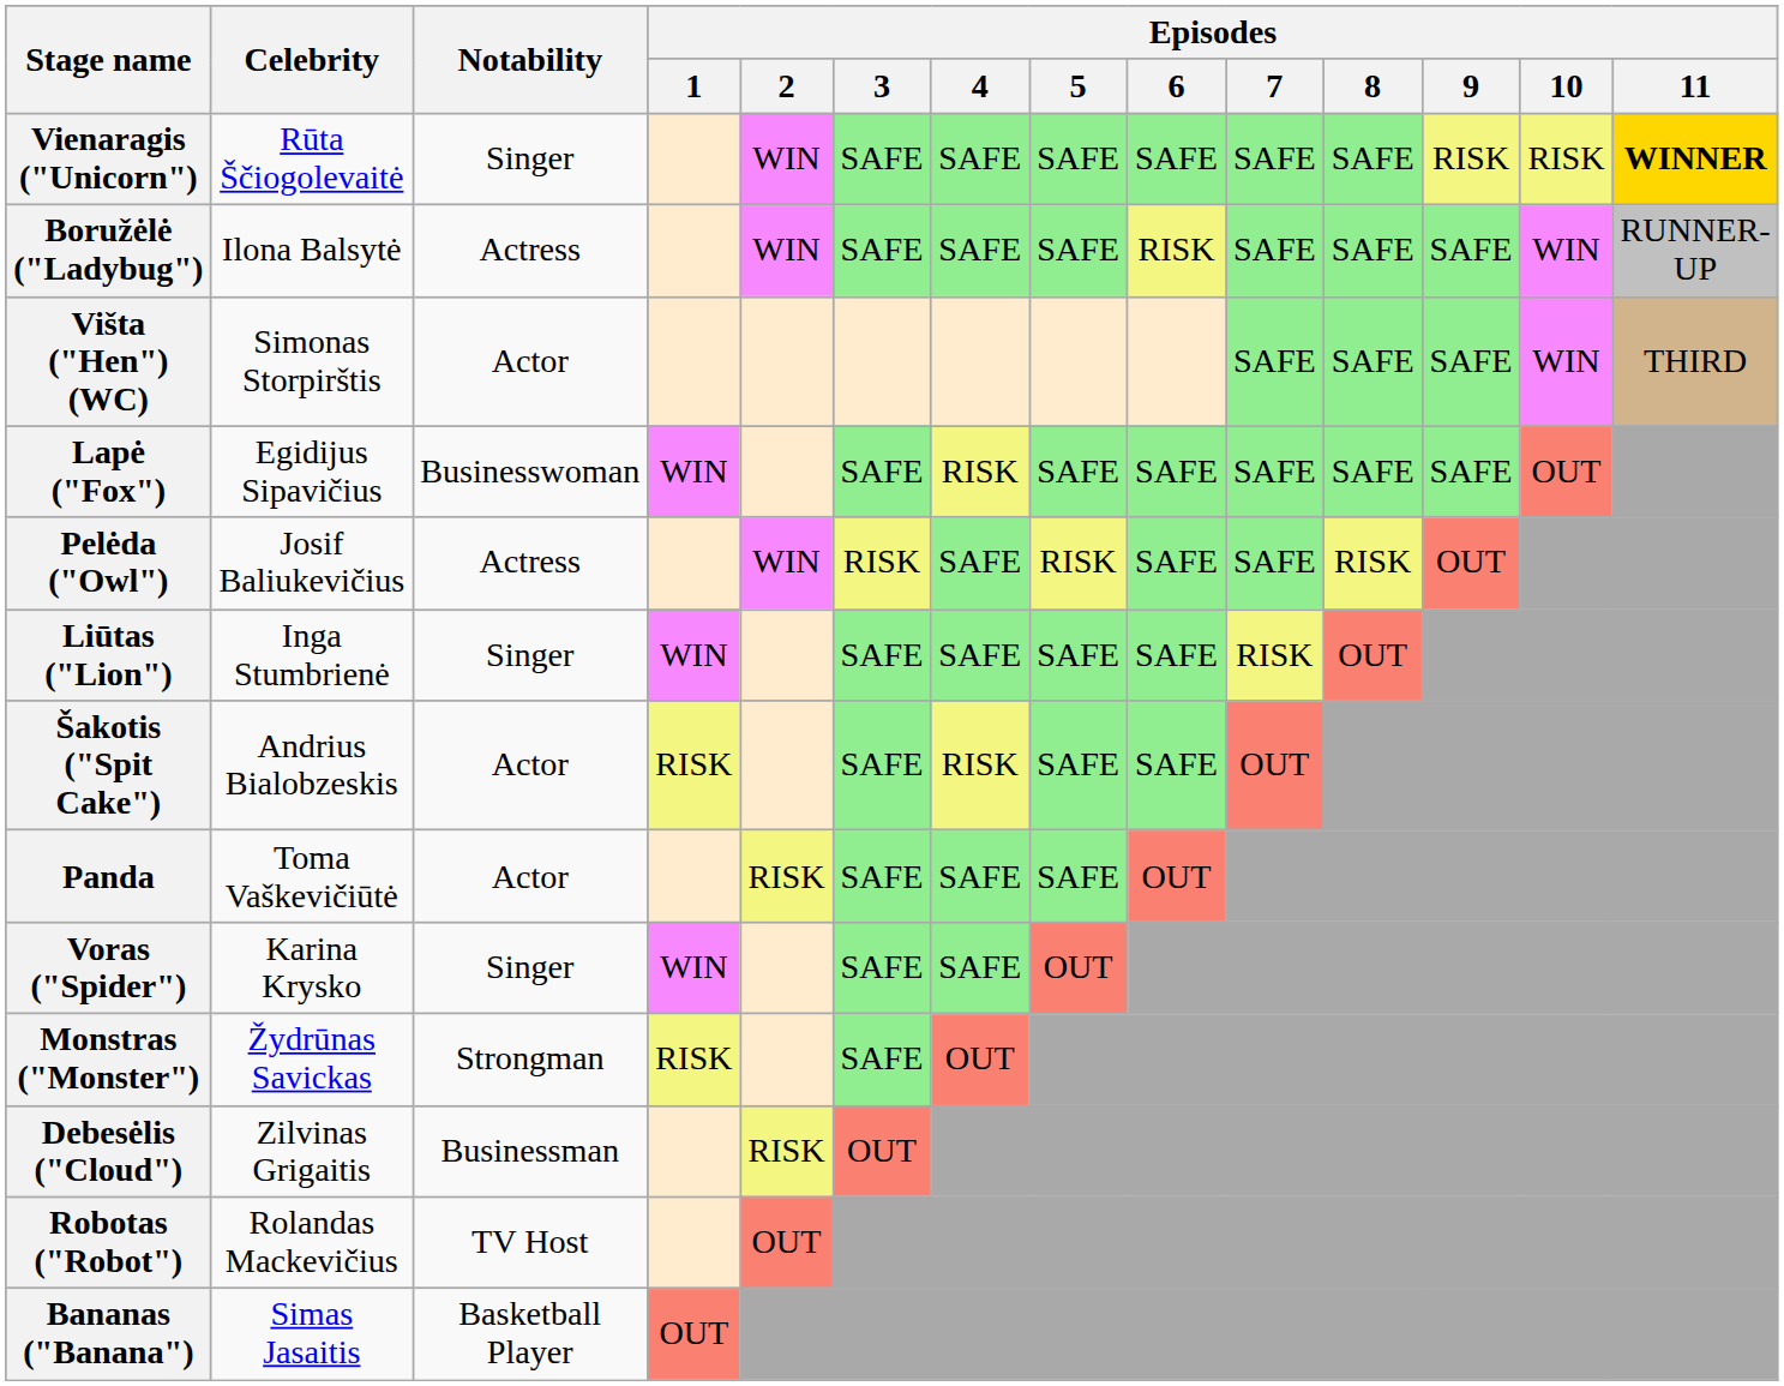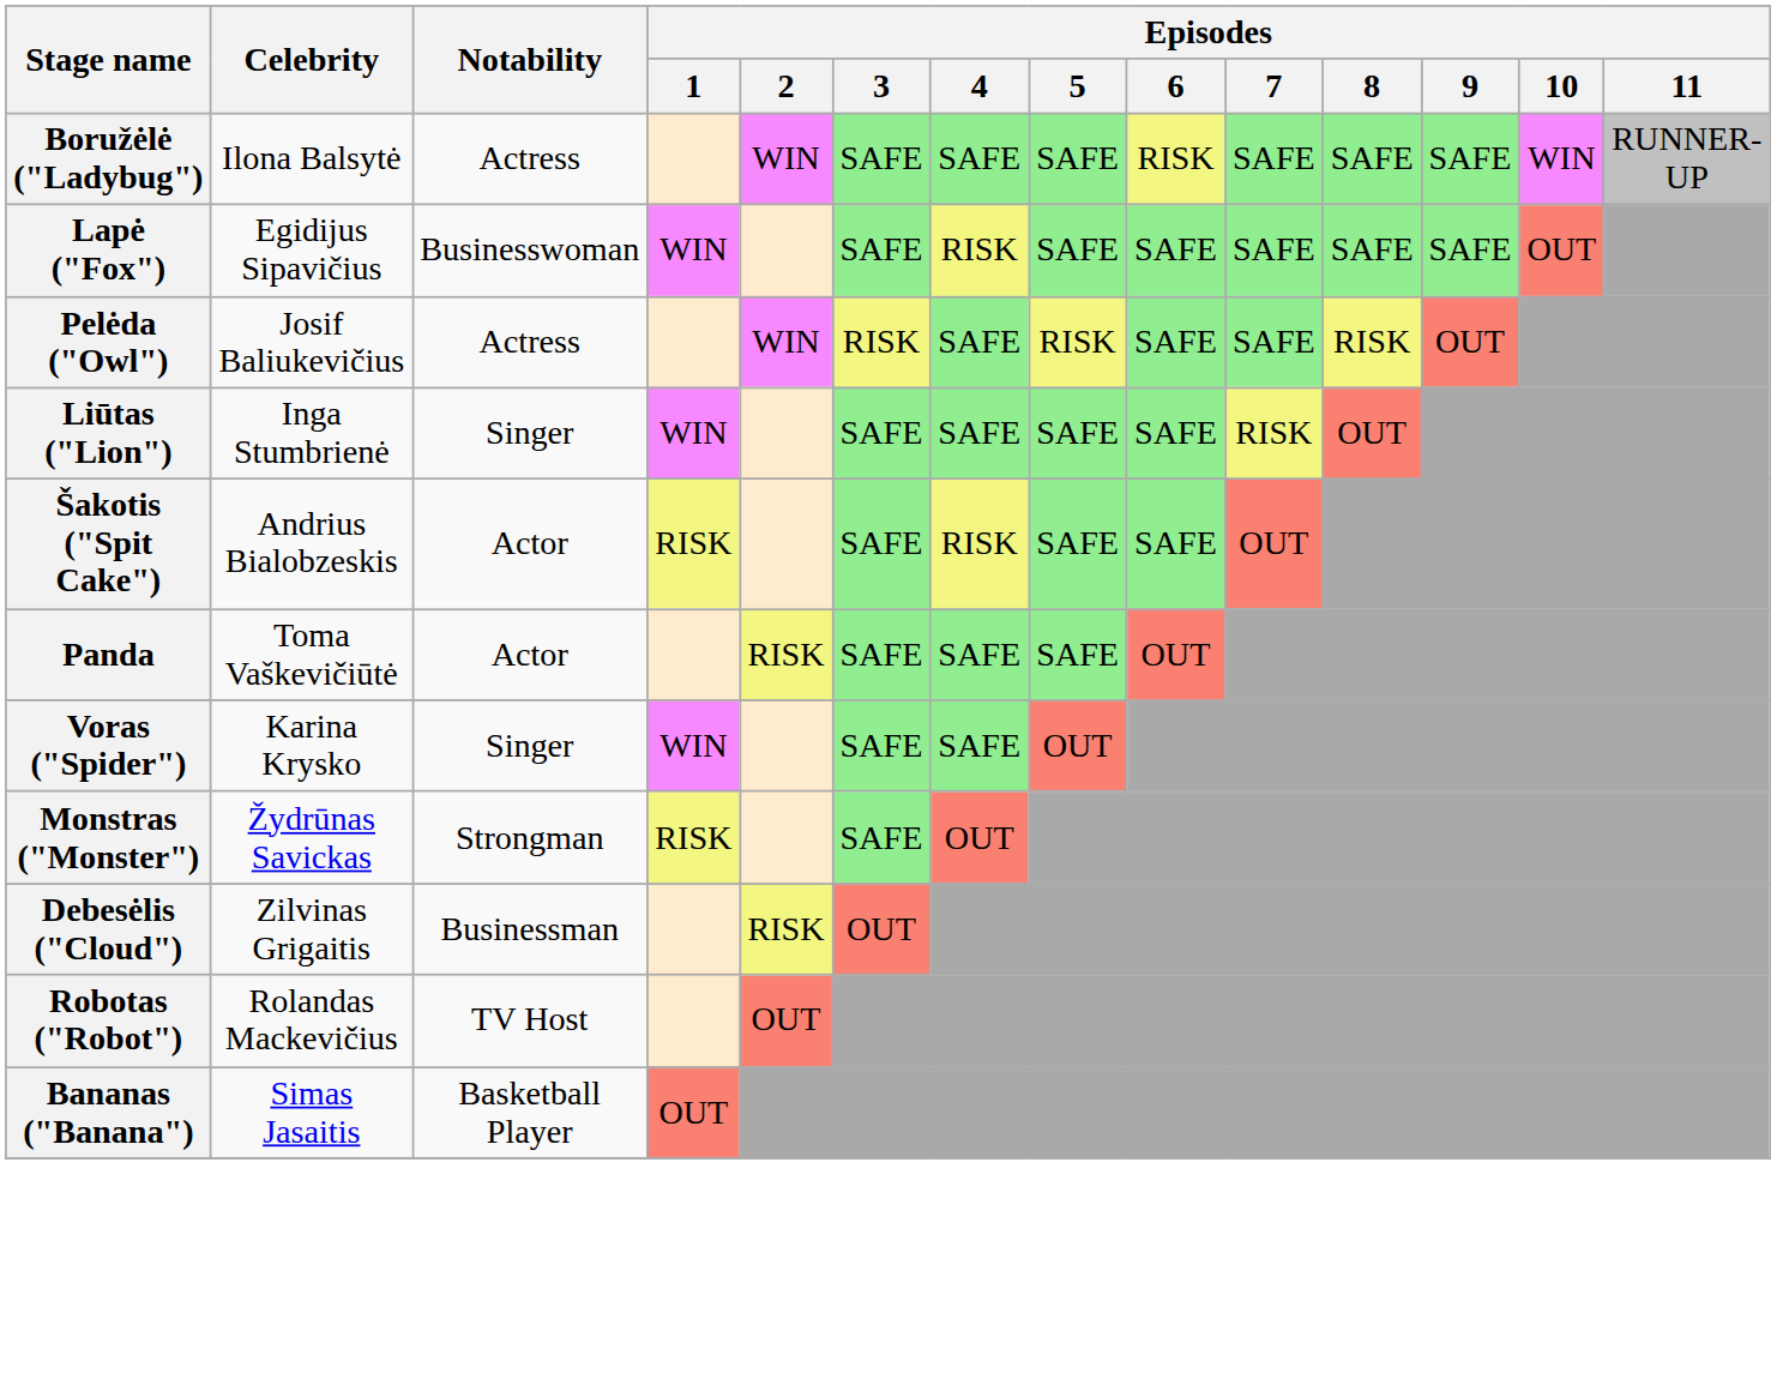- row: Vienaragis ("Unicorn") | Rūta Ščiogolevaitė | Singer | WIN | SAFE | SAFE | SAFE | SAFE | SAFE | SAFE | RISK | RISK | WINNER
- row: Višta ("Hen") (WC) | Simonas Storpirštis | Actor | SAFE | SAFE | SAFE | WIN | THIRD
